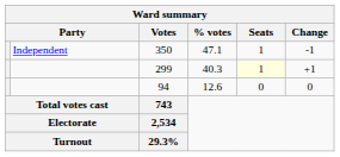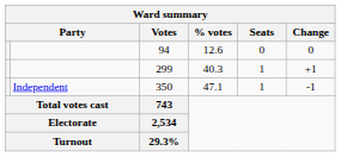rows swapped: 350 <-> 94
299 | Seats: lightyellow background -> no background
